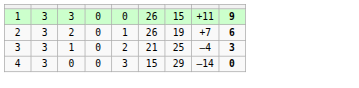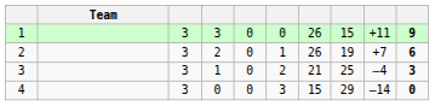+ column: Team
